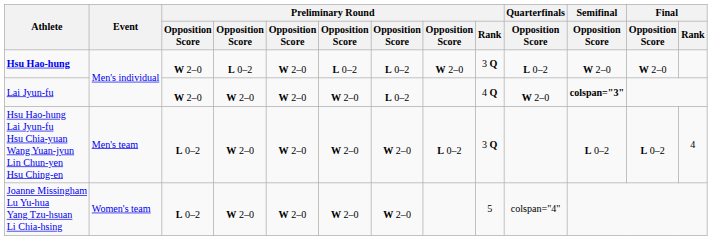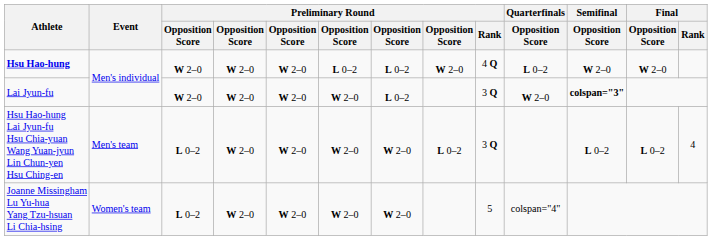Hsu Hao-hung | column 4: L 0–2 -> W 2–0
Hsu Hao-hung | Preliminary Round / Rank: 3 Q -> 4 Q
Lai Jyun-fu | Preliminary Round / Rank: 4 Q -> 3 Q
